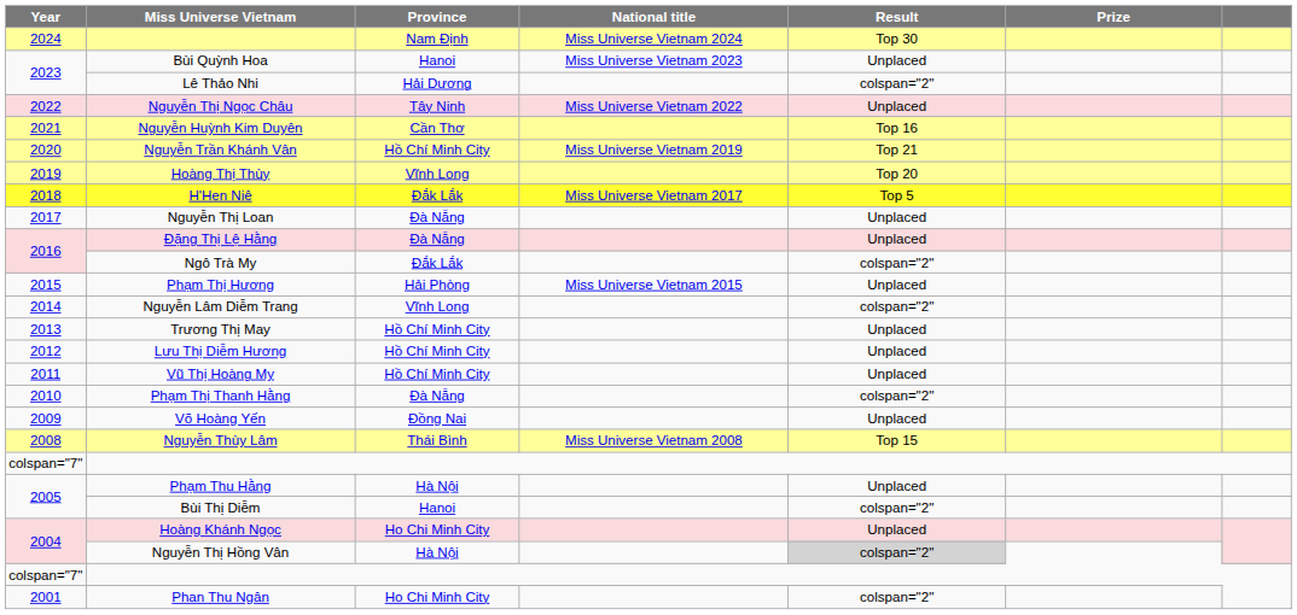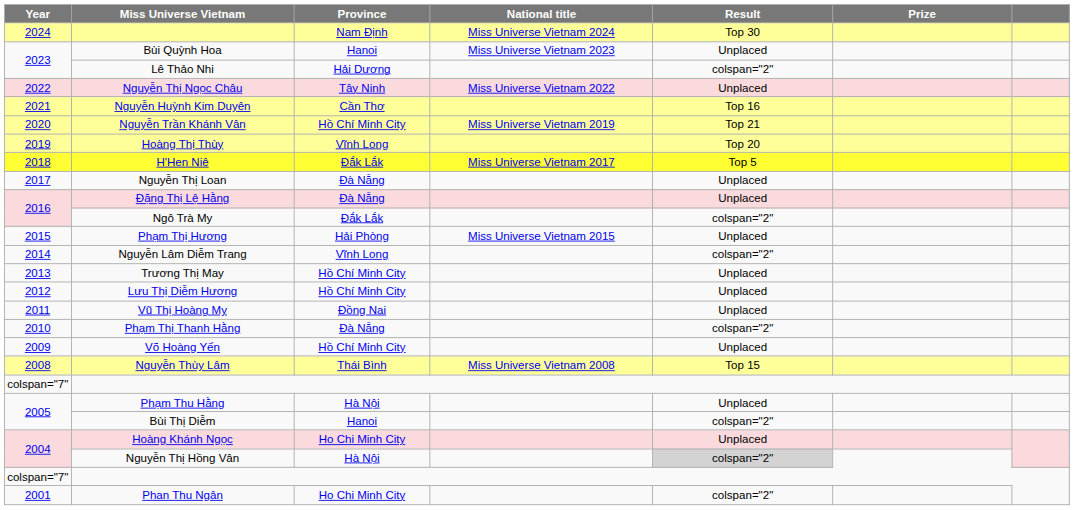Vũ Thị Hoàng My | Province: Hồ Chí Minh City -> Đồng Nai
Võ Hoàng Yến | Province: Đồng Nai -> Hồ Chí Minh City
